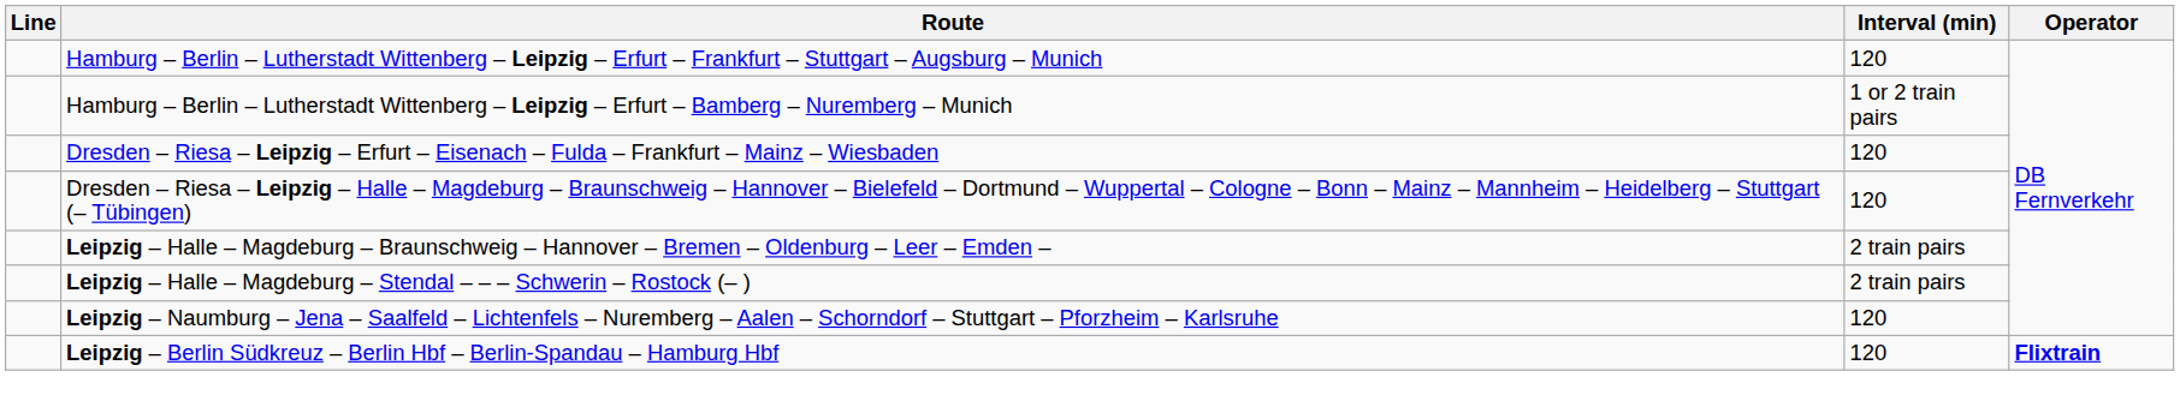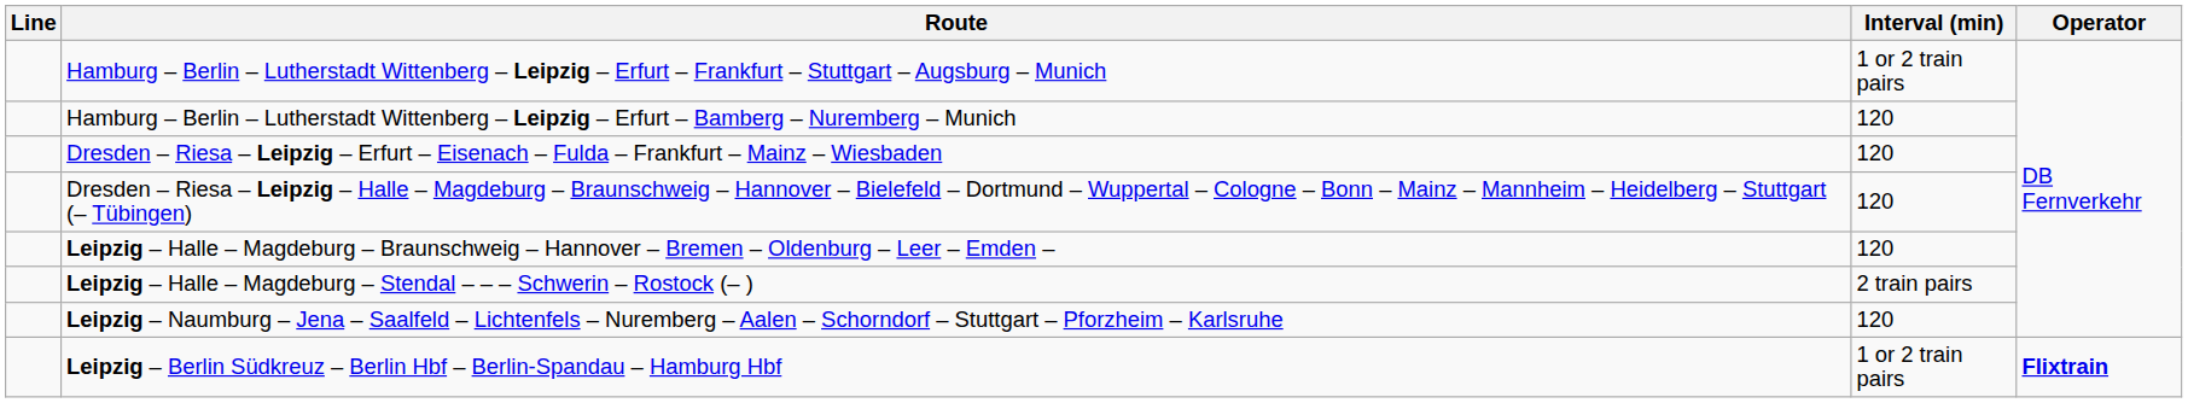row 2 | Interval (min): 120 -> 1 or 2 train pairs
row 3 | Interval (min): 1 or 2 train pairs -> 120
row 6 | Interval (min): 2 train pairs -> 120
row 9 | Interval (min): 120 -> 1 or 2 train pairs
